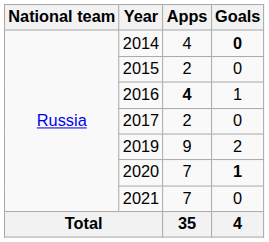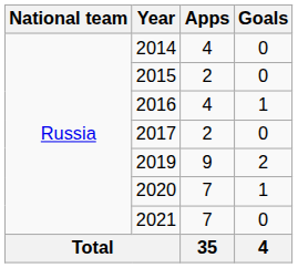2014 | Goals: bold -> normal
2016 | Apps: bold -> normal
2020 | Goals: bold -> normal
